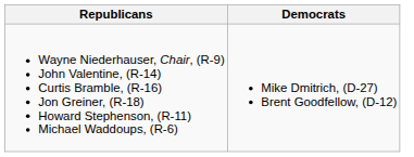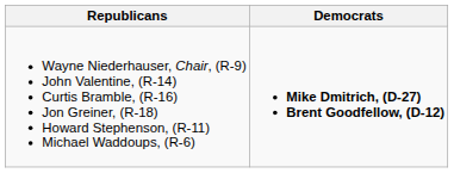row 2 | Democrats: normal -> bold
